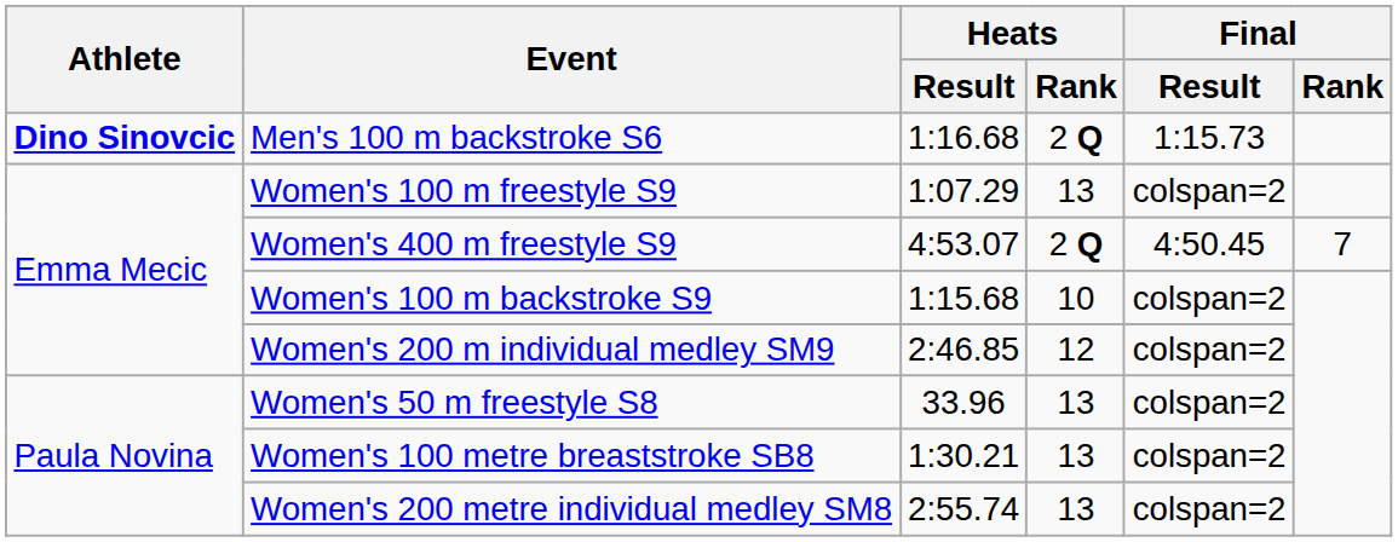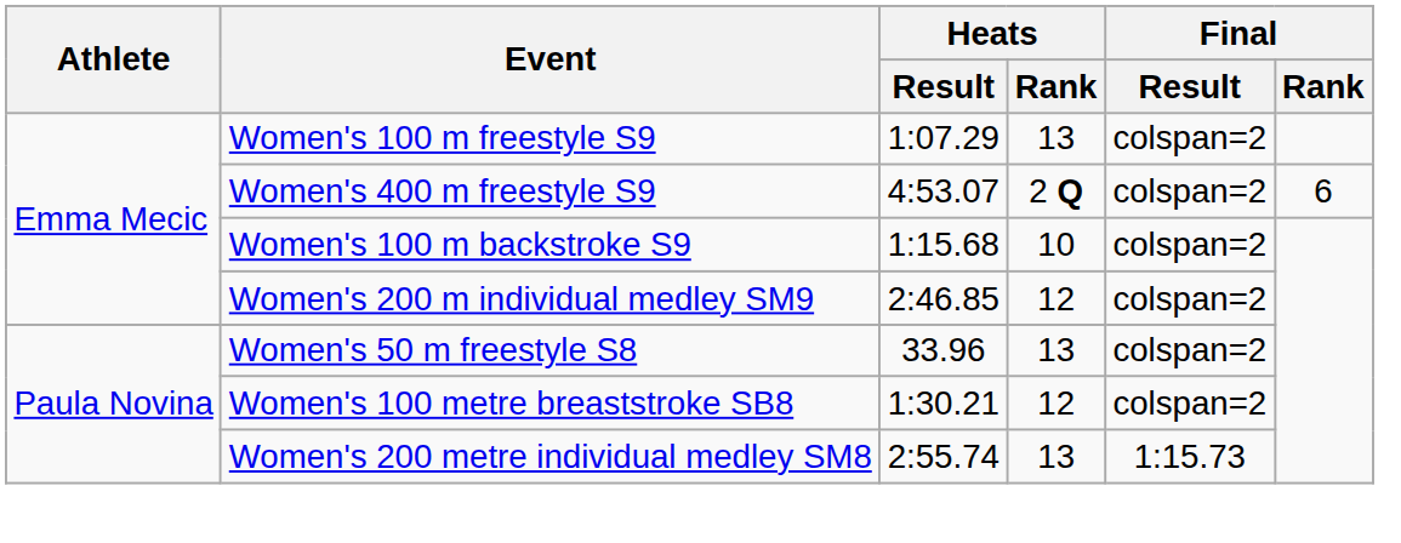- row: Dino Sinovcic | Men's 100 m backstroke S6 | 1:16.68 | 2 Q | 1:15.73
Women's 400 m freestyle S9 | Final / Result: 4:50.45 -> colspan=2
Women's 400 m freestyle S9 | Final / Rank: 7 -> 6
Women's 100 metre breaststroke SB8 | Heats / Rank: 13 -> 12
Women's 200 metre individual medley SM8 | Final / Result: colspan=2 -> 1:15.73
